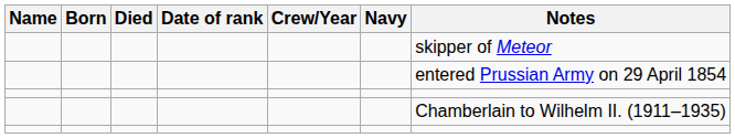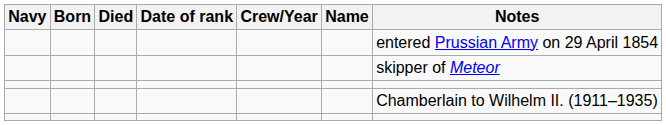columns swapped: Name <-> Navy
row 2 | Notes: skipper of Meteor -> entered Prussian Army on 29 April 1854
row 3 | Notes: entered Prussian Army on 29 April 1854 -> skipper of Meteor
